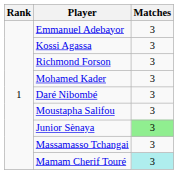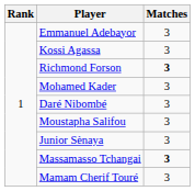Richmond Forson | Matches: normal -> bold
Junior Sènaya | Matches: lightgreen background -> no background
Massamasso Tchangai | Matches: normal -> bold
Mamam Cherif Touré | Matches: paleturquoise background -> no background
